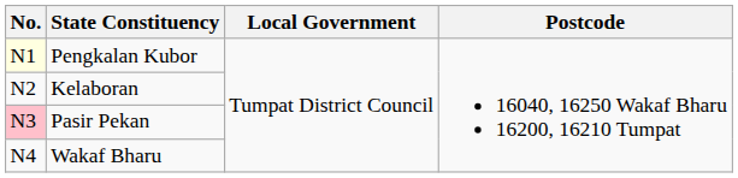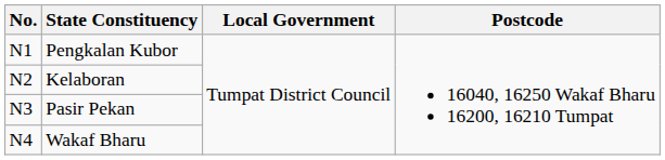Pengkalan Kubor | No.: lightyellow background -> no background
Pasir Pekan | No.: pink background -> no background
